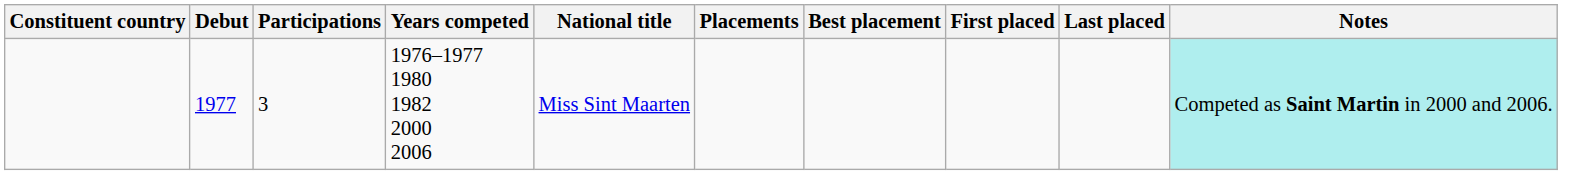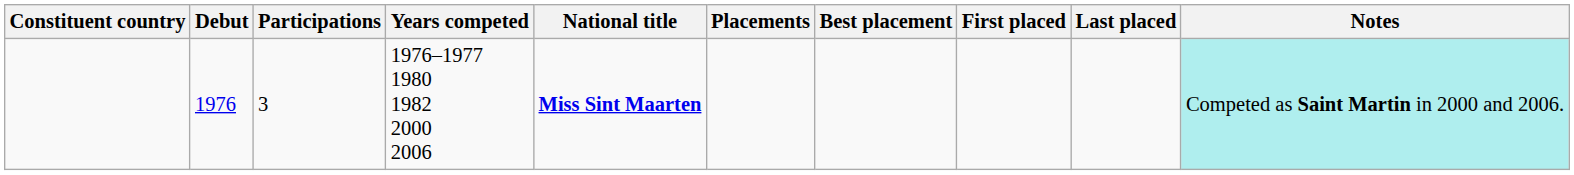row 2 | Debut: 1977 -> 1976
row 2 | National title: normal -> bold
